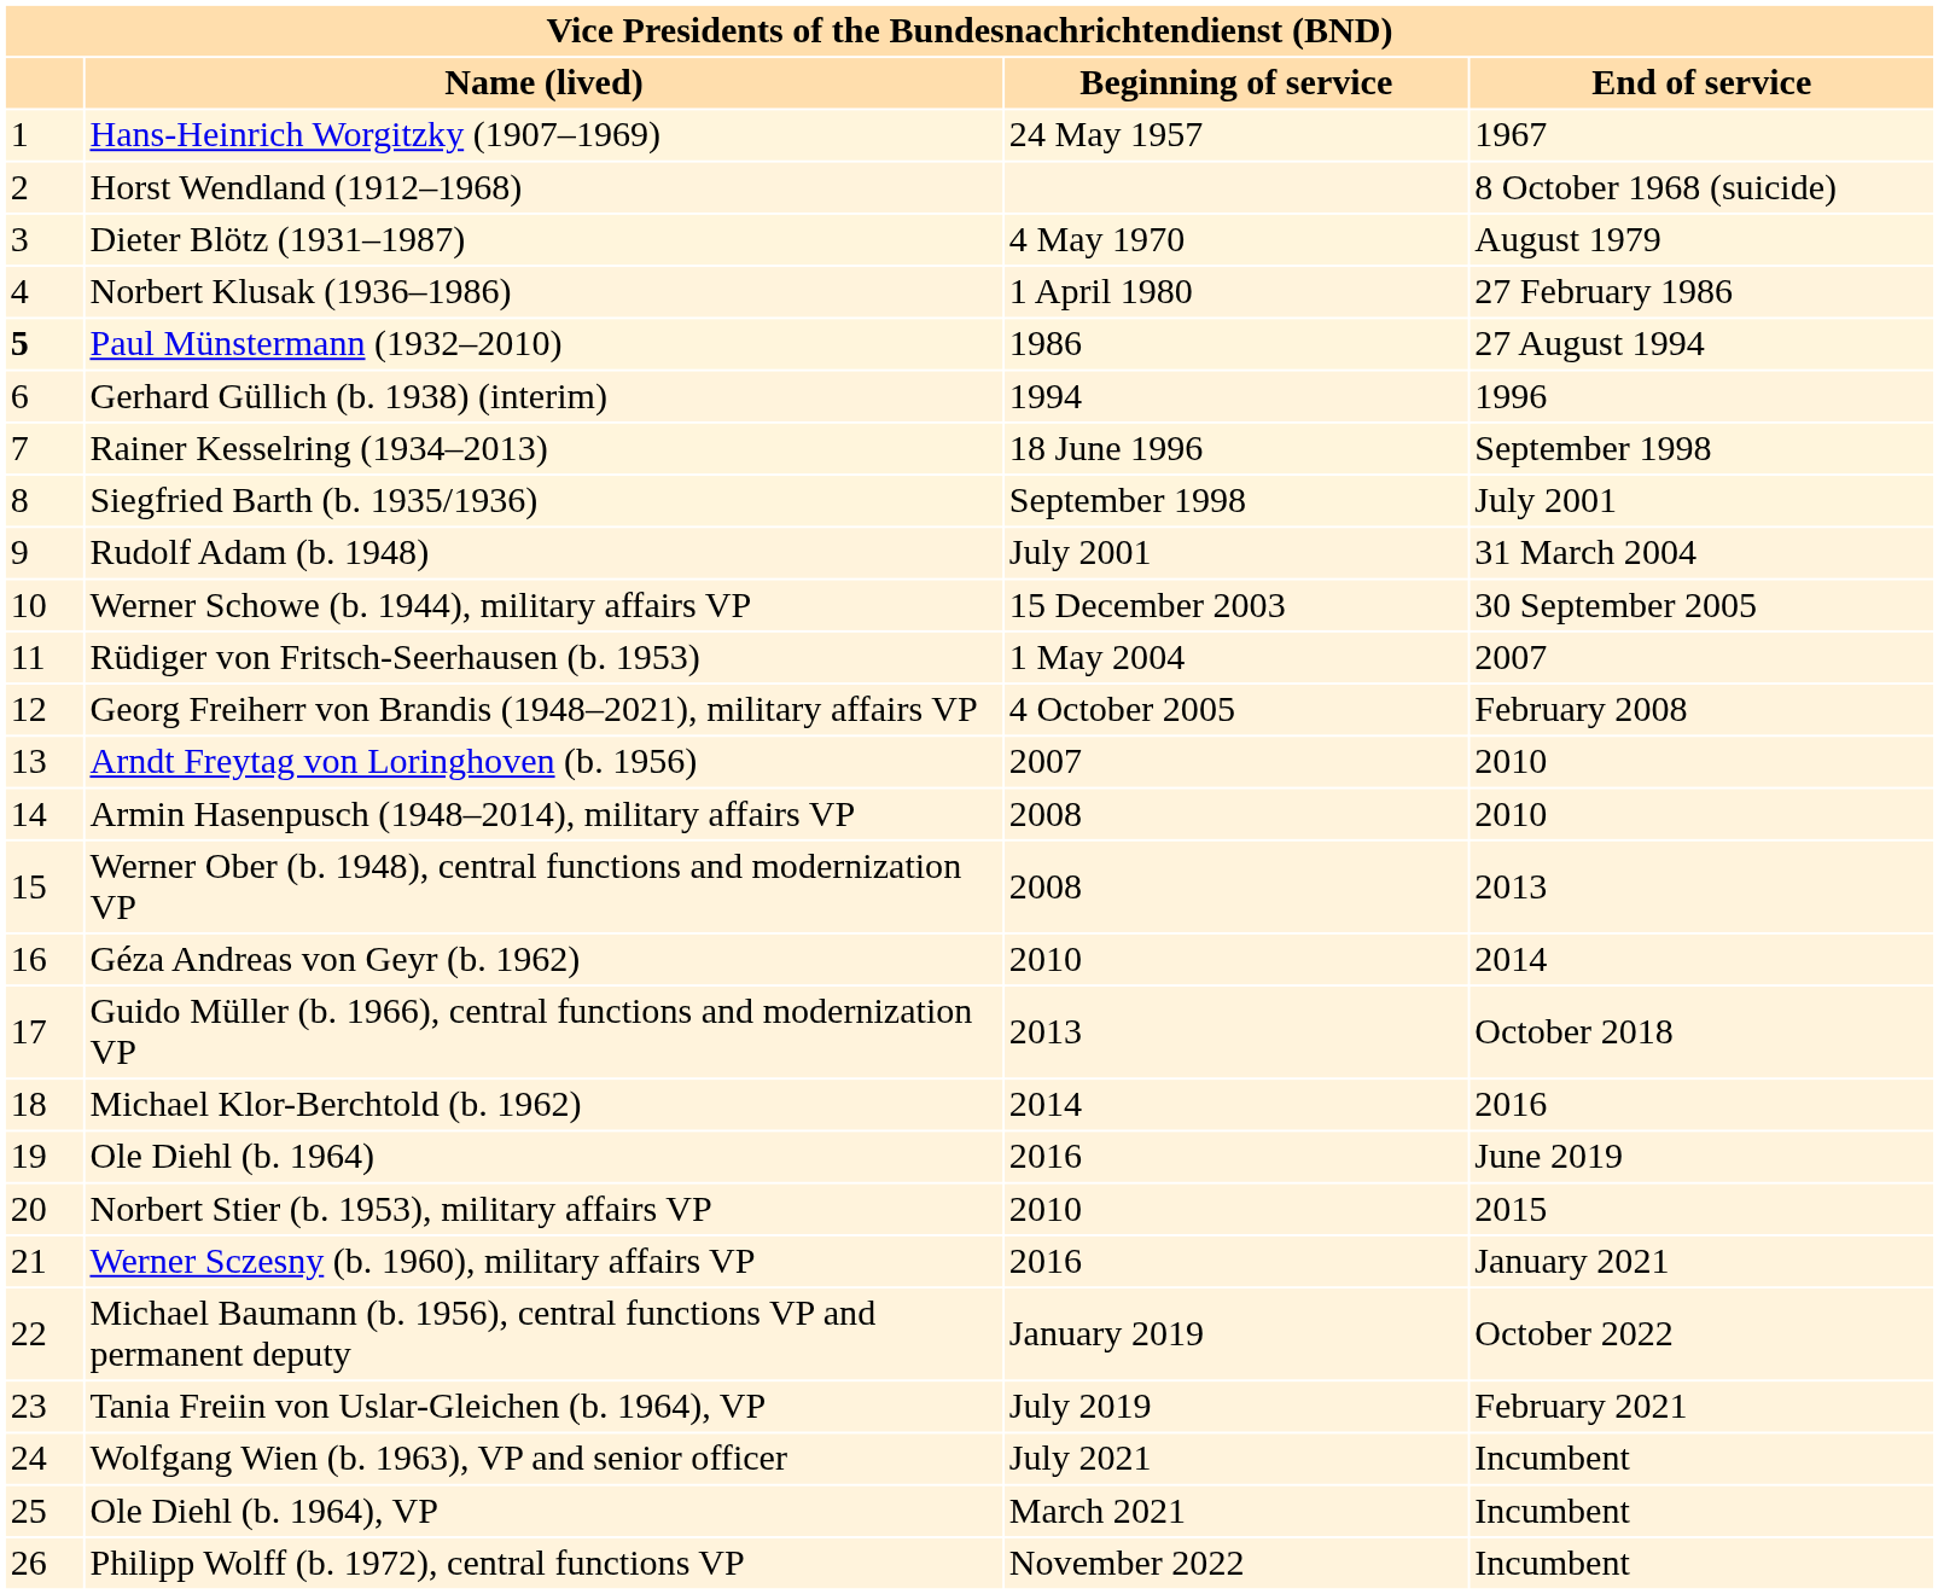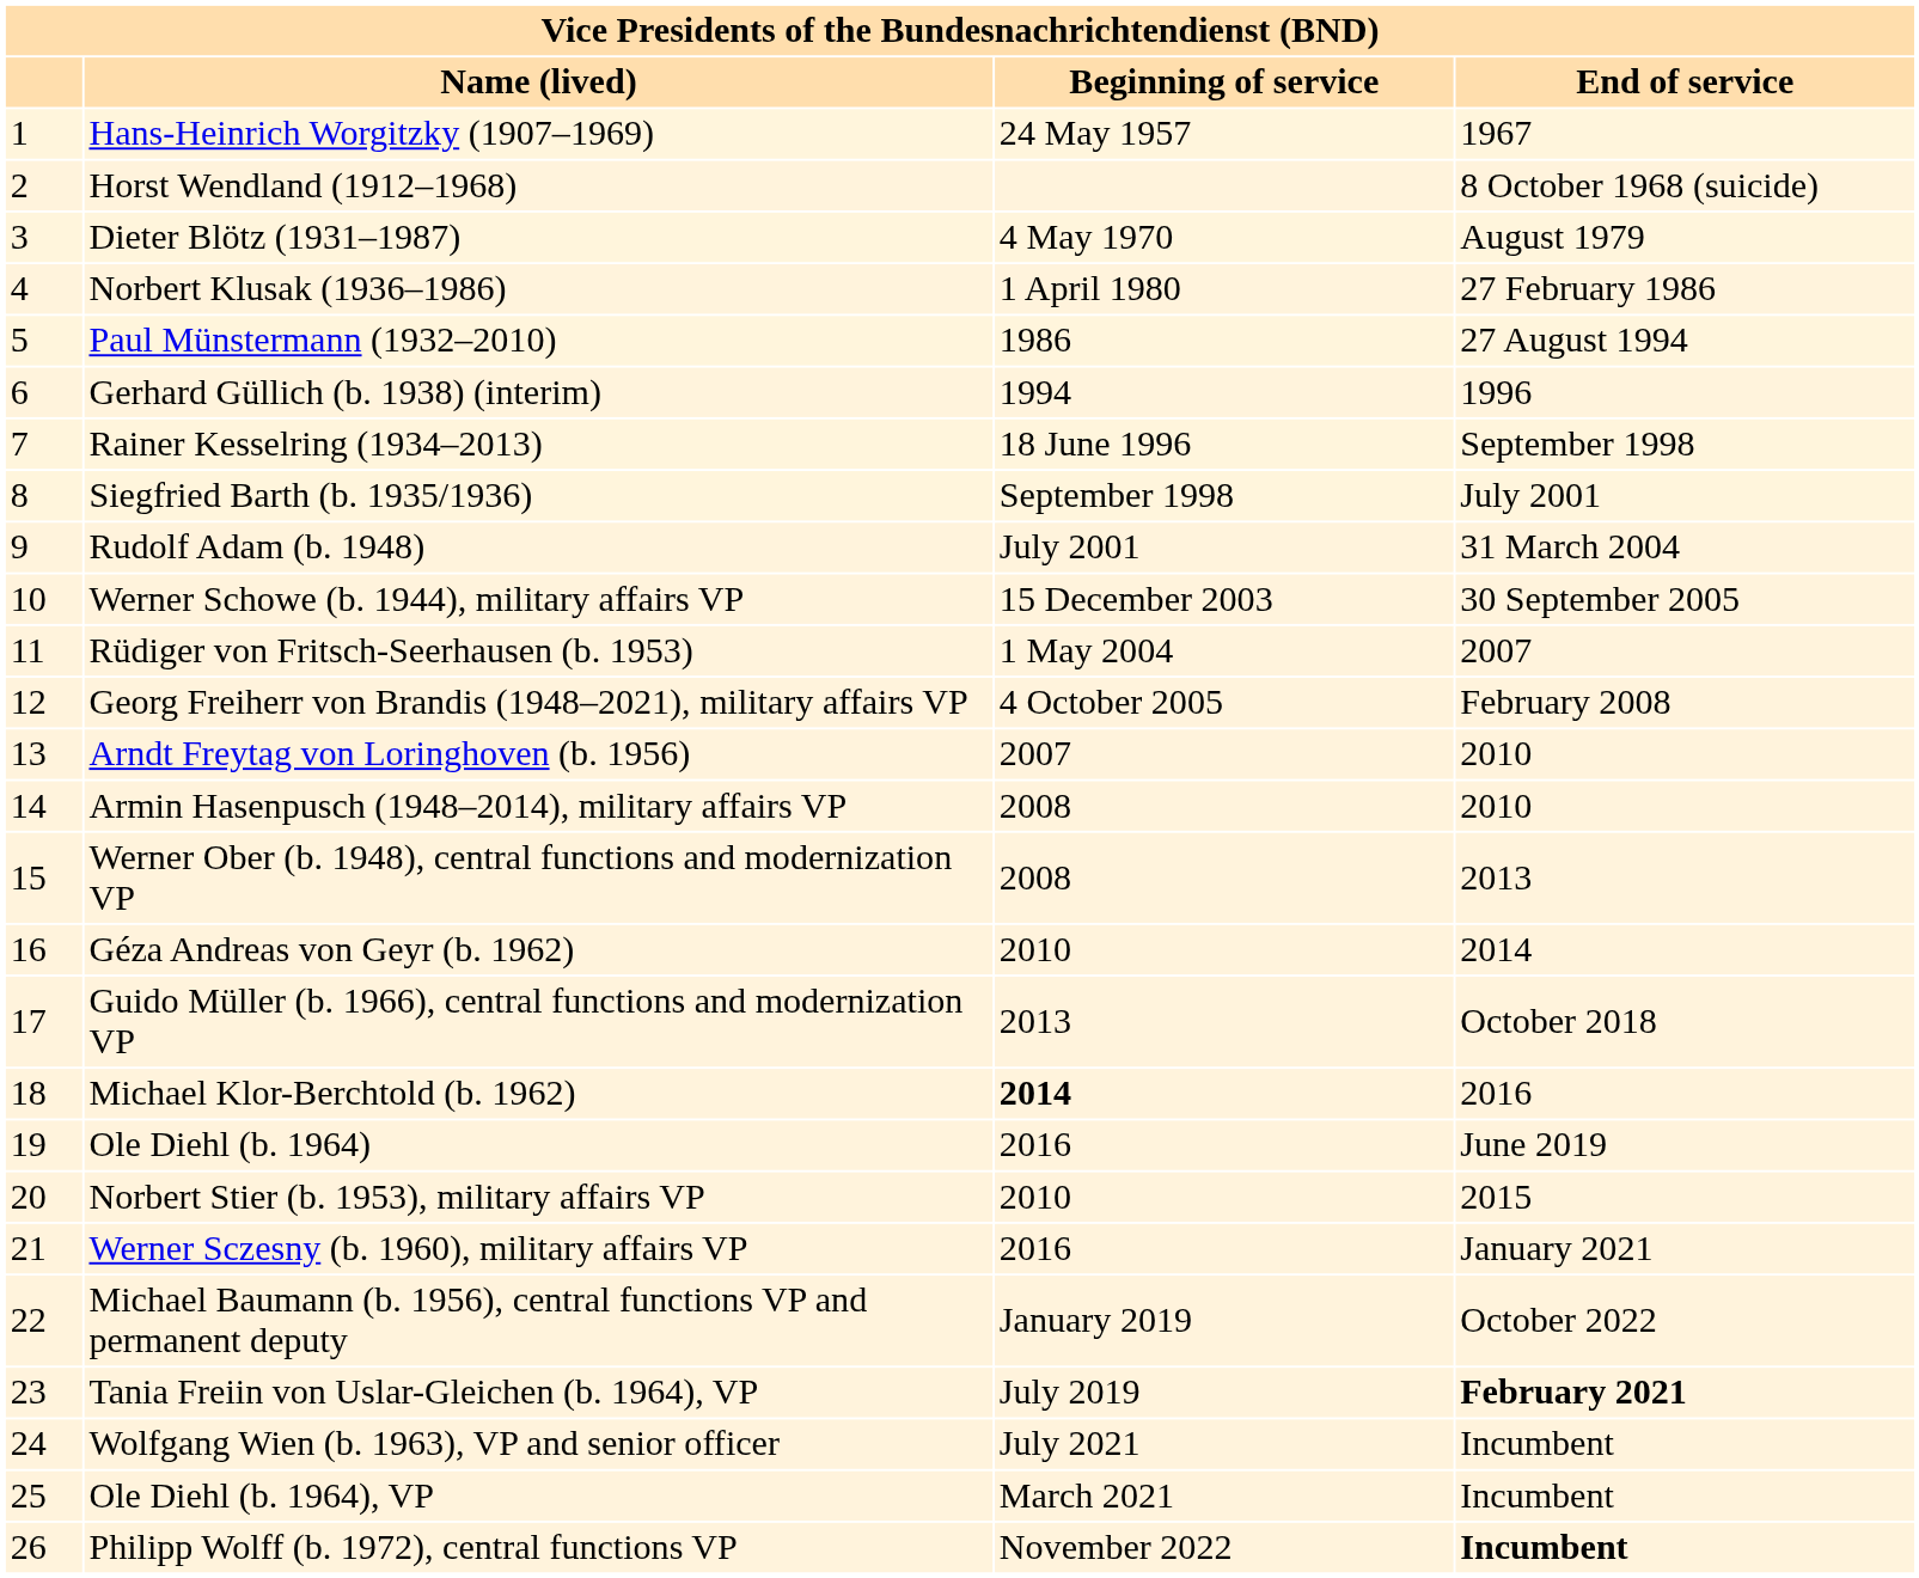Paul Münstermann (1932–2010) | column 1: bold -> normal
Michael Klor-Berchtold (b. 1962) | Beginning of service: normal -> bold
Tania Freiin von Uslar-Gleichen (b. 1964), VP | End of service: normal -> bold
Philipp Wolff (b. 1972), central functions VP | End of service: normal -> bold
